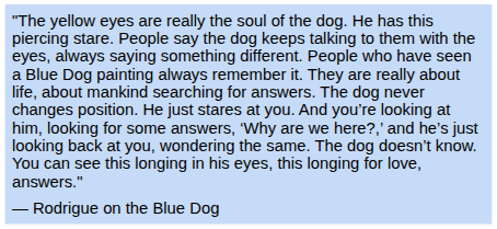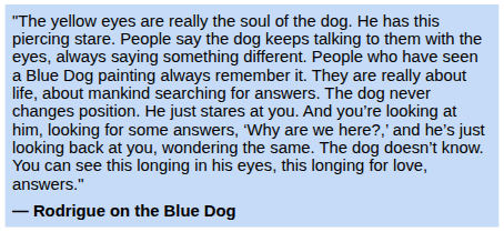row 2 | column 1: normal -> bold
